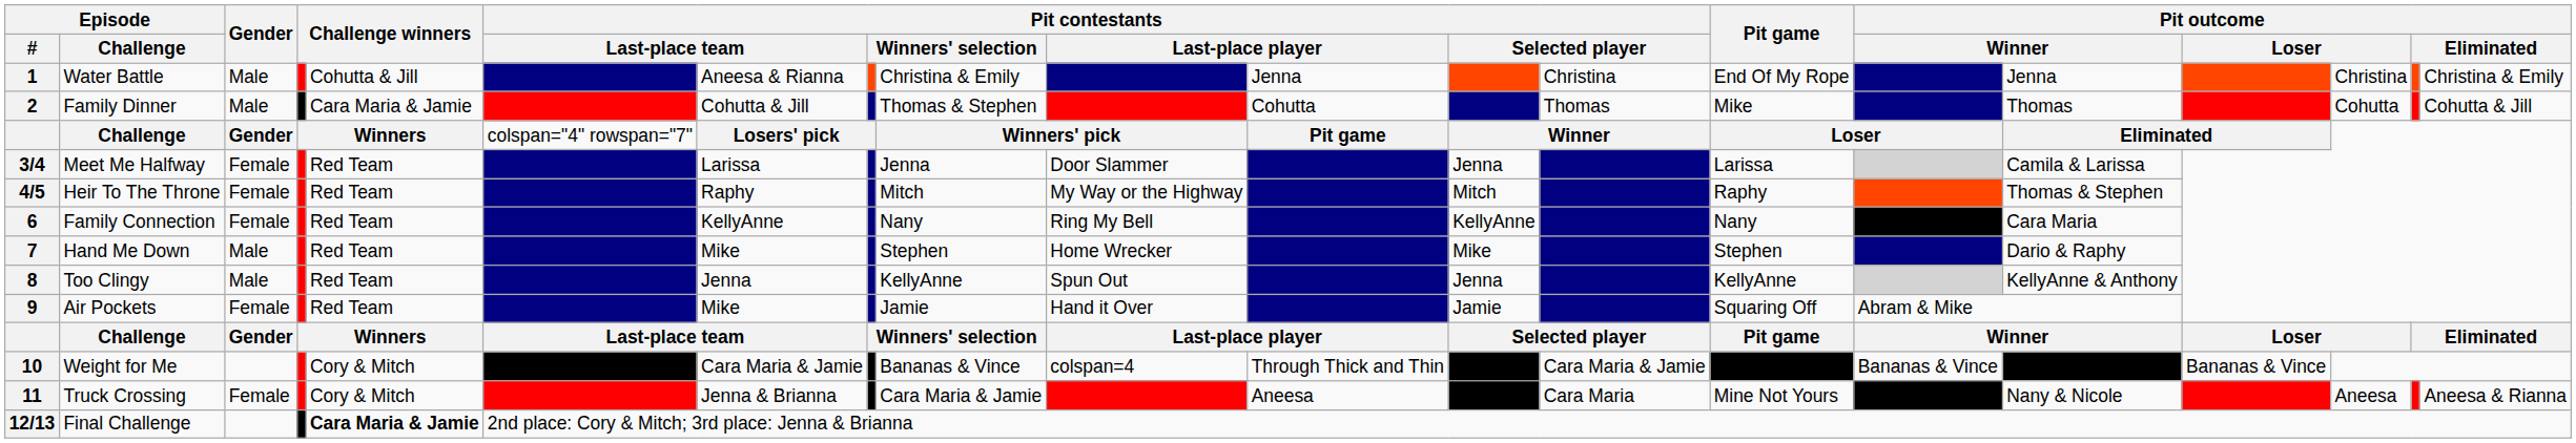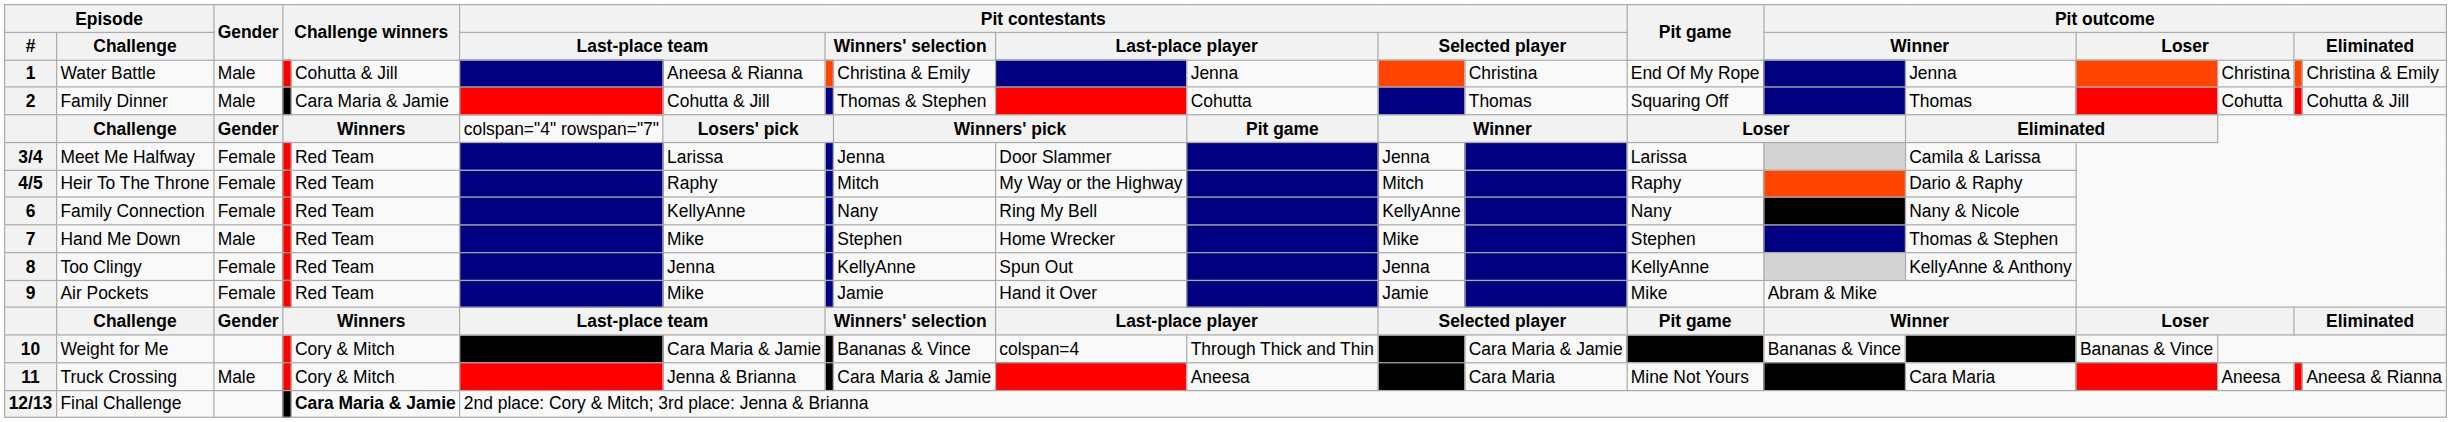2 | Pit game: Mike -> Squaring Off
4/5 | column 16: Thomas & Stephen -> Dario & Raphy
6 | column 16: Cara Maria -> Nany & Nicole
7 | column 16: Dario & Raphy -> Thomas & Stephen
8 | Gender: Male -> Female
9 | Pit game: Squaring Off -> Mike
11 | Gender: Female -> Male
11 | column 16: Nany & Nicole -> Cara Maria
